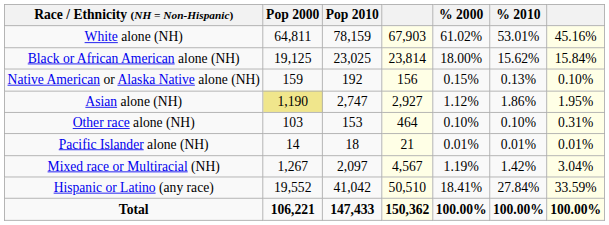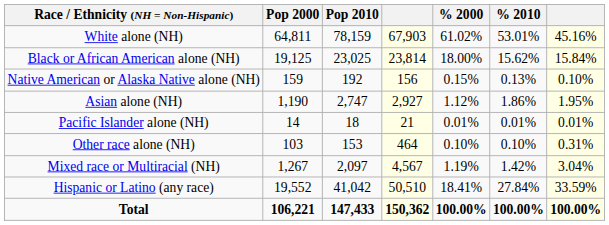Asian alone (NH) | Pop 2000: khaki background -> no background
rows swapped: Pacific Islander alone (NH) <-> Other race alone (NH)
